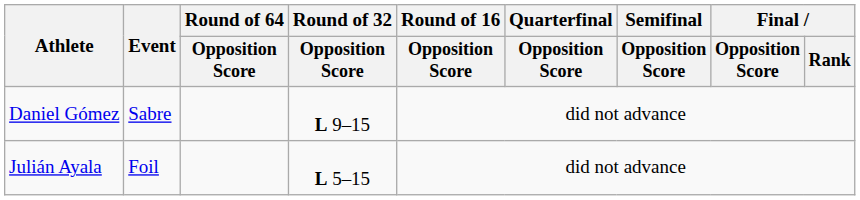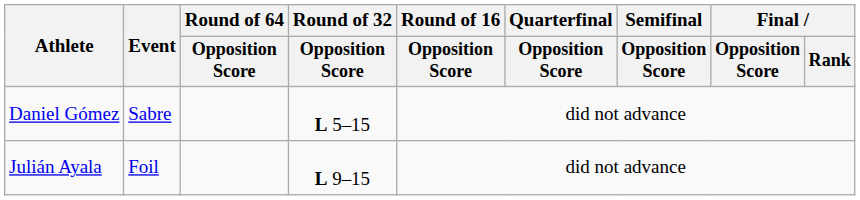Daniel Gómez | Round of 32 / Opposition Score: L 9–15 -> L 5–15
Julián Ayala | Round of 32 / Opposition Score: L 5–15 -> L 9–15
